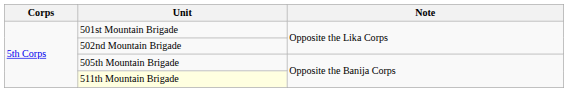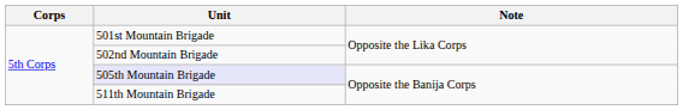505th Mountain Brigade | Unit: no background -> lavender background
511th Mountain Brigade | Unit: lightyellow background -> no background
